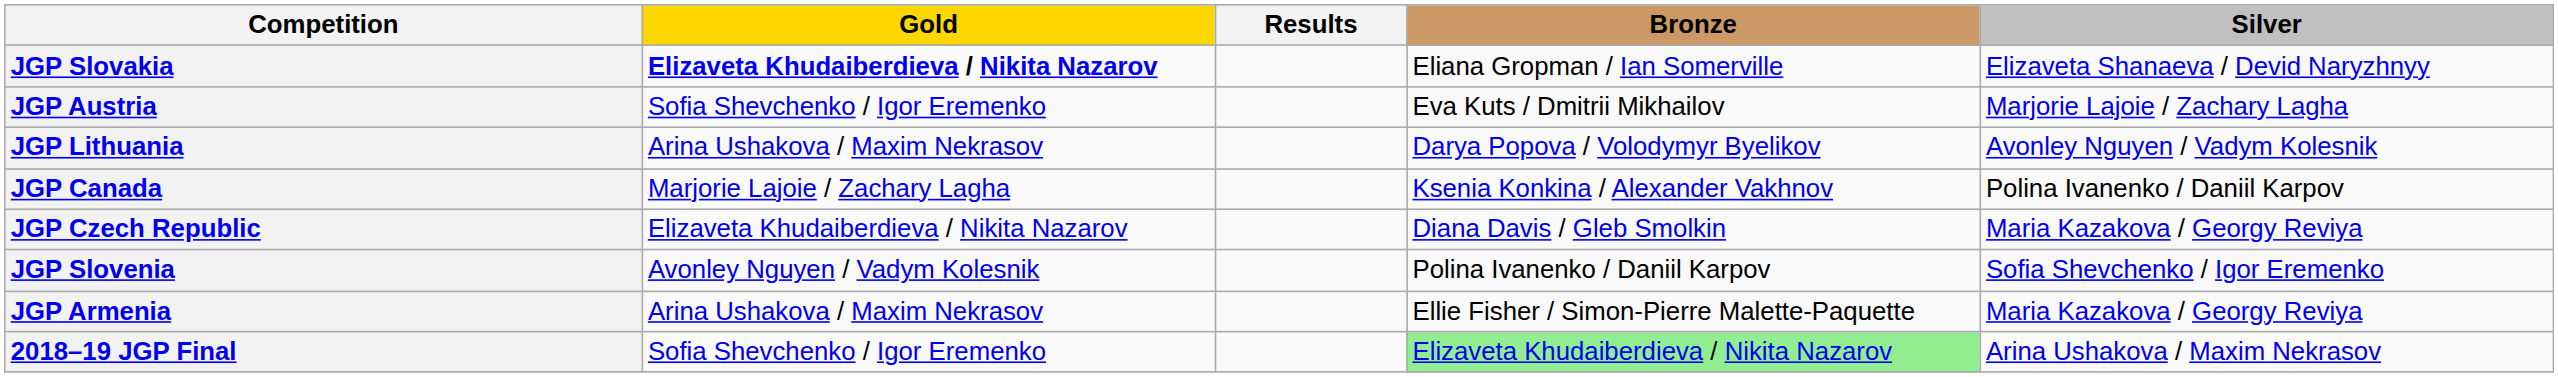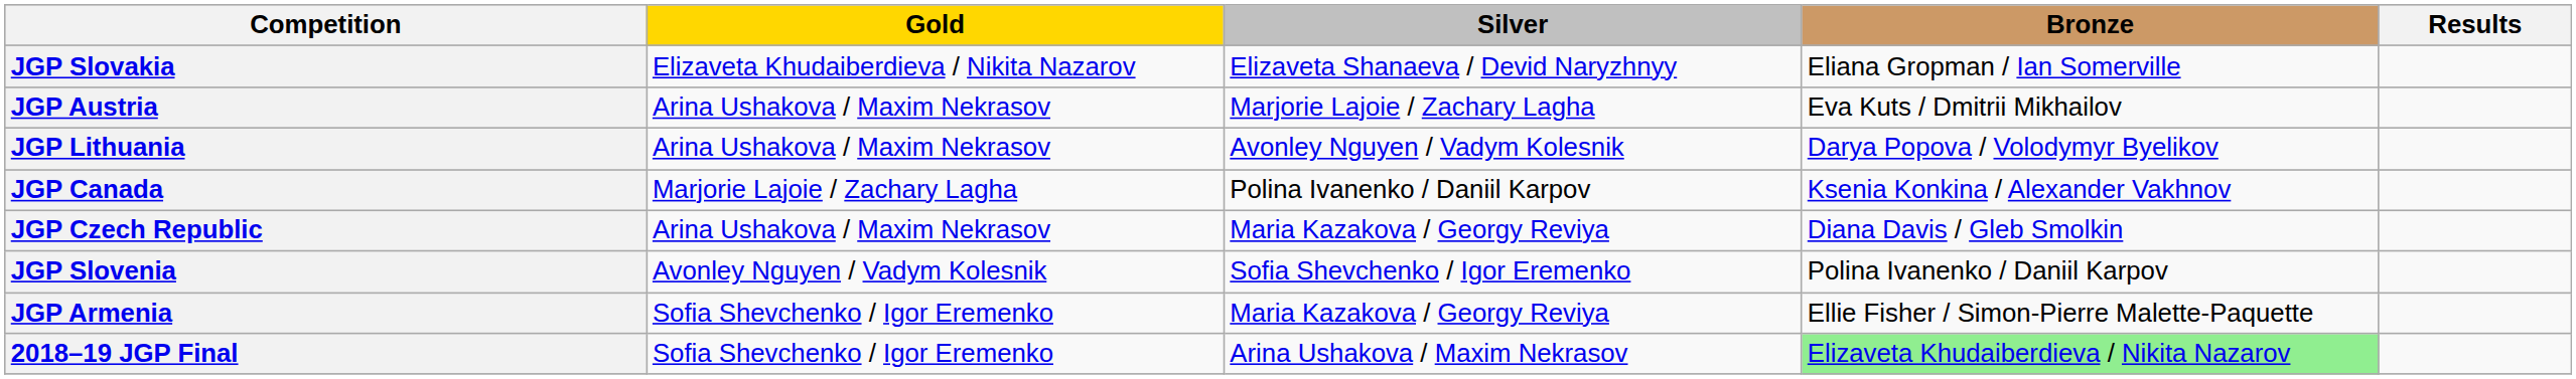columns swapped: Silver <-> Results
JGP Slovakia | Gold: bold -> normal
JGP Austria | Gold: Sofia Shevchenko / Igor Eremenko -> Arina Ushakova / Maxim Nekrasov
JGP Czech Republic | Gold: Elizaveta Khudaiberdieva / Nikita Nazarov -> Arina Ushakova / Maxim Nekrasov
JGP Armenia | Gold: Arina Ushakova / Maxim Nekrasov -> Sofia Shevchenko / Igor Eremenko
